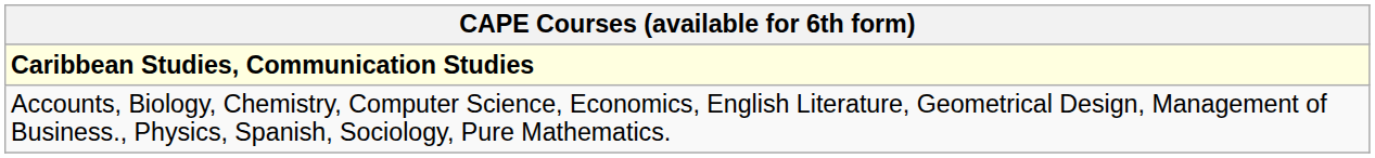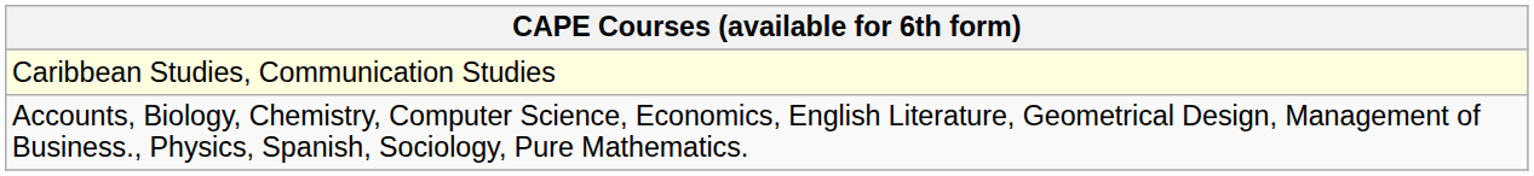Caribbean Studies, Communication Studies | column 1: bold -> normal
